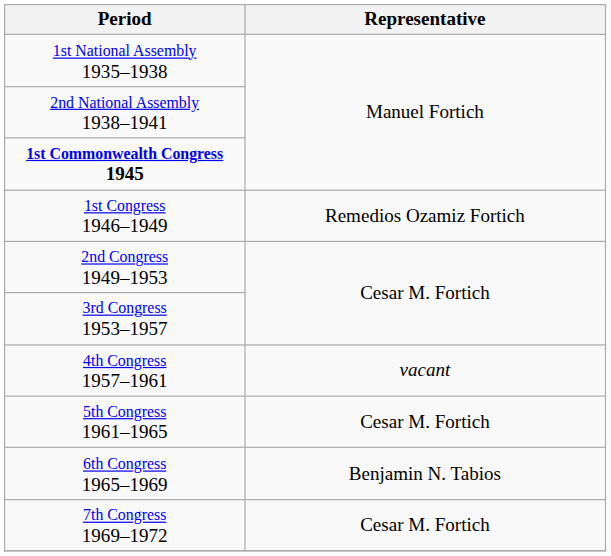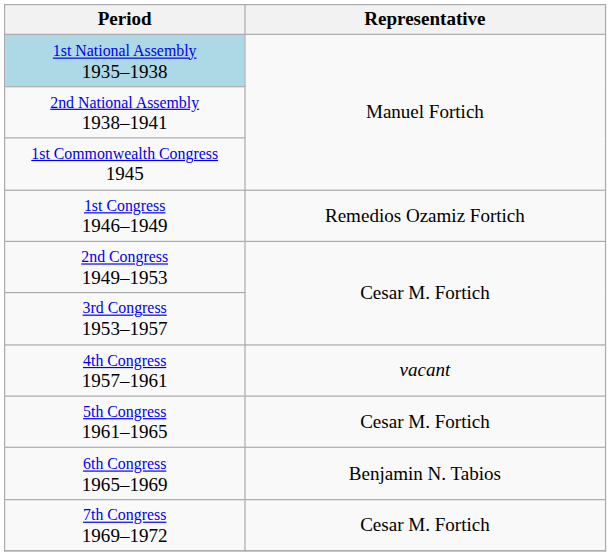row 2 | Period: no background -> lightblue background
row 4 | Period: bold -> normal
